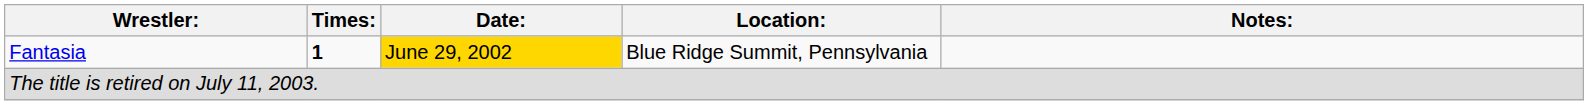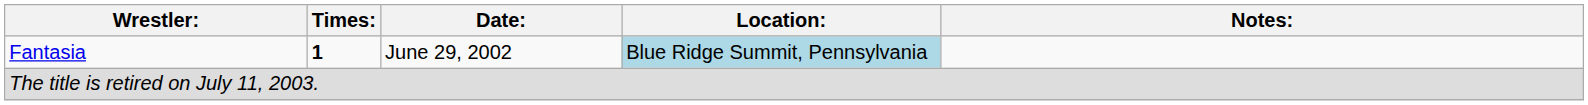Fantasia | Date:: gold background -> no background
Fantasia | Location:: no background -> lightblue background
